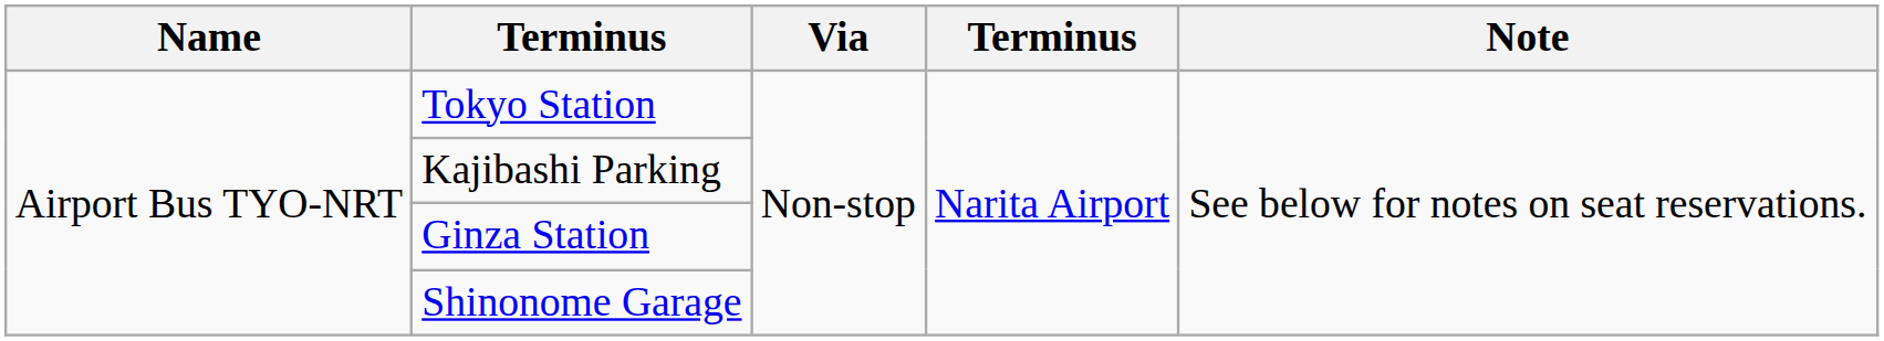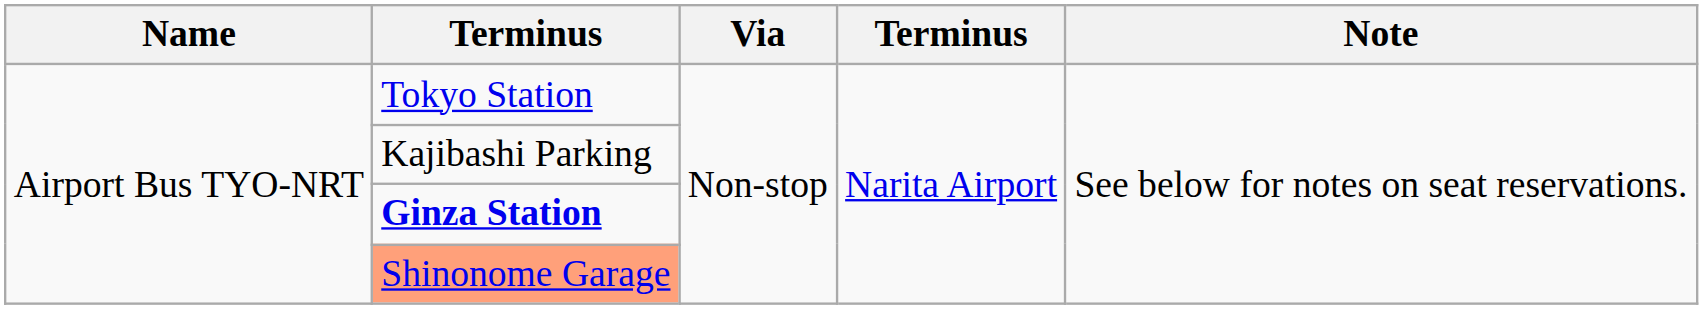Ginza Station | column 2: normal -> bold
Shinonome Garage | column 2: no background -> lightsalmon background
